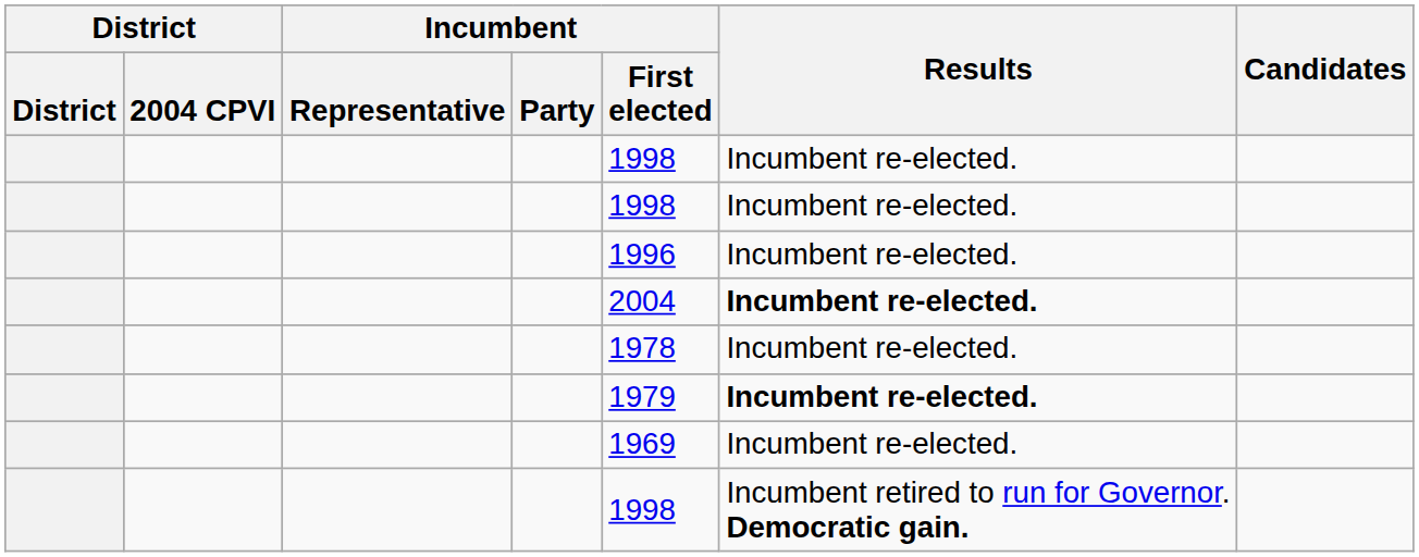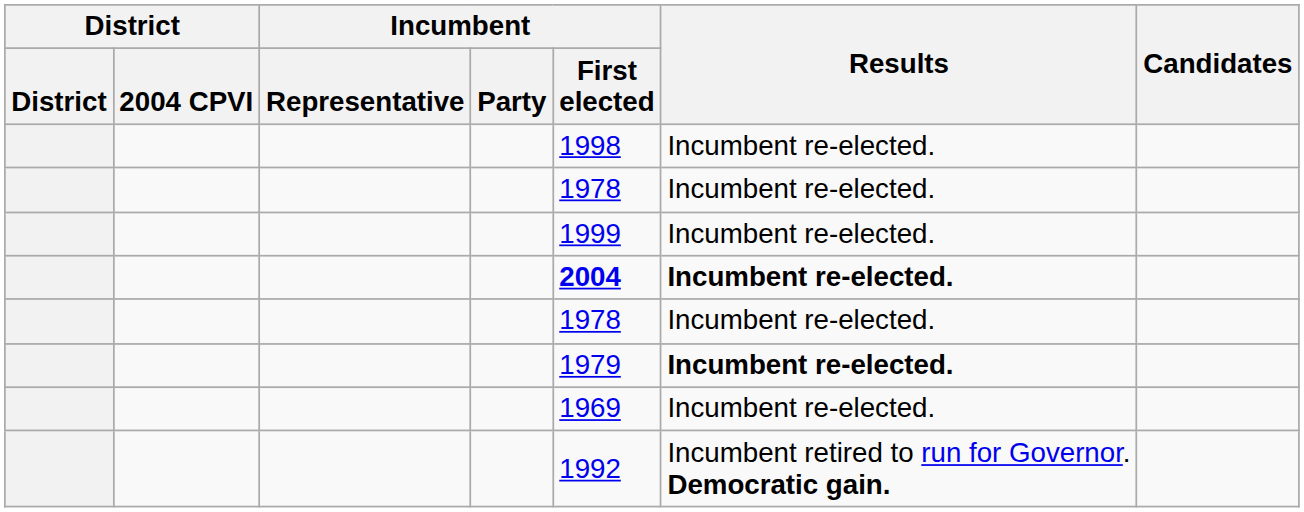row 4 | Incumbent / First elected: 1998 -> 1978
row 5 | Incumbent / First elected: 1996 -> 1999
row 6 | Incumbent / First elected: normal -> bold
row 10 | Incumbent / First elected: 1998 -> 1992
